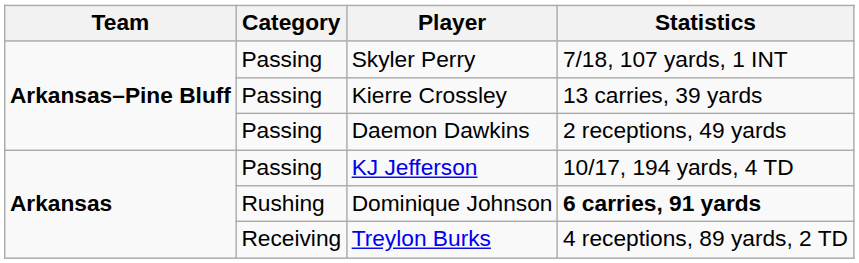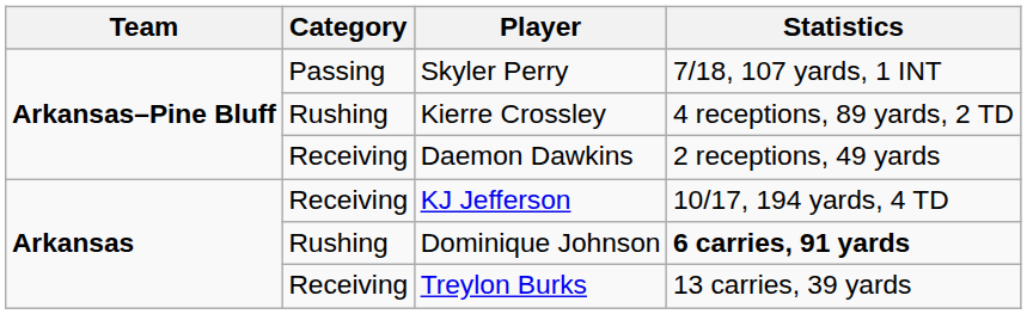Kierre Crossley | Category: Passing -> Rushing
Kierre Crossley | Statistics: 13 carries, 39 yards -> 4 receptions, 89 yards, 2 TD
Daemon Dawkins | Category: Passing -> Receiving
KJ Jefferson | Category: Passing -> Receiving
Treylon Burks | Statistics: 4 receptions, 89 yards, 2 TD -> 13 carries, 39 yards
